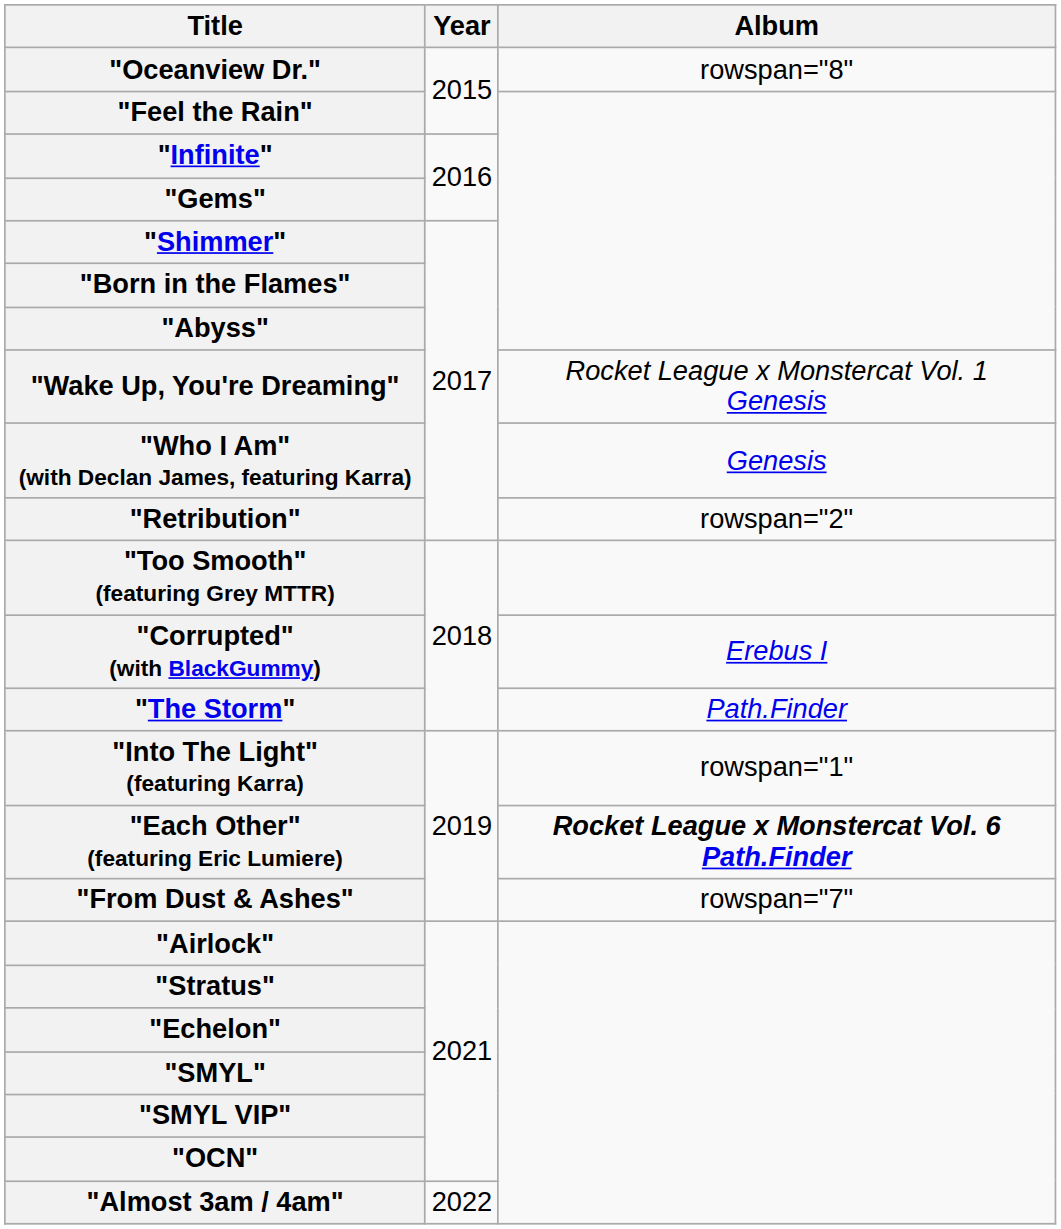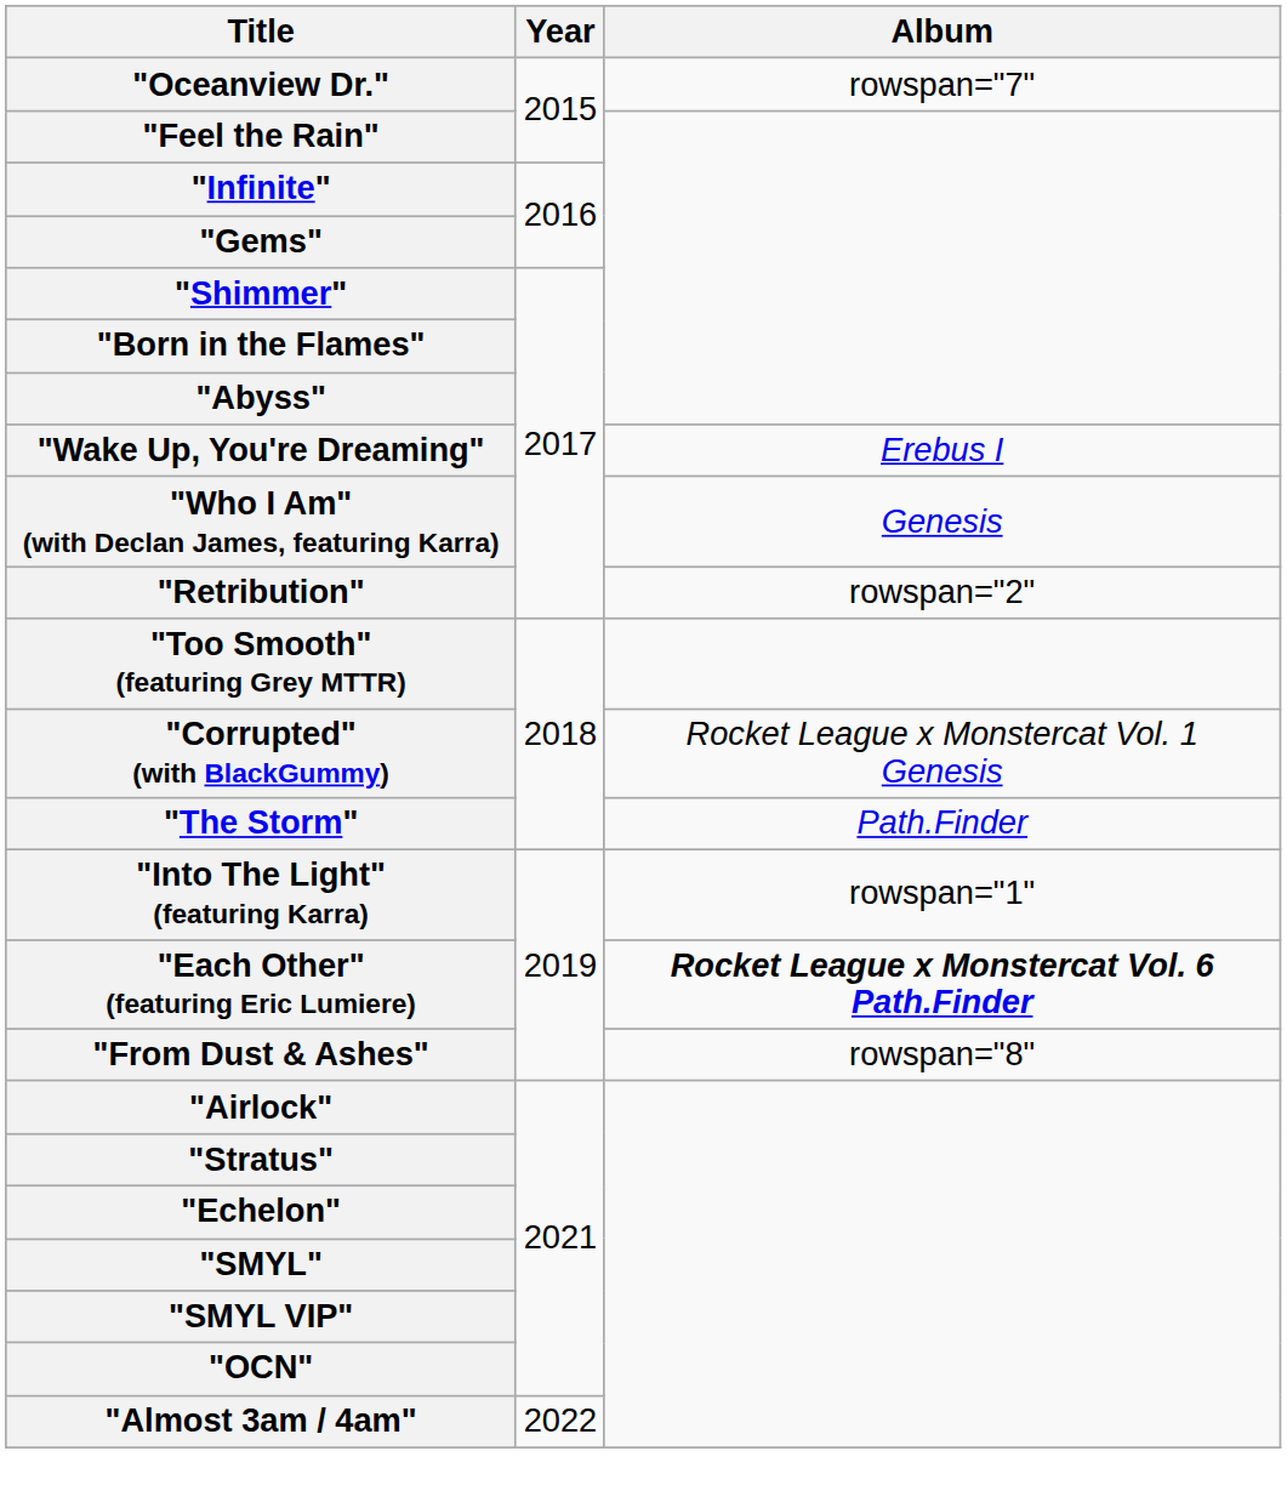"Oceanview Dr." | Album: rowspan="8" -> rowspan="7"
"Wake Up, You're Dreaming" | Album: Rocket League x Monstercat Vol. 1 Genesis -> Erebus I
"Corrupted" (with BlackGummy) | Album: Erebus I -> Rocket League x Monstercat Vol. 1 Genesis
"From Dust & Ashes" | Album: rowspan="7" -> rowspan="8"
